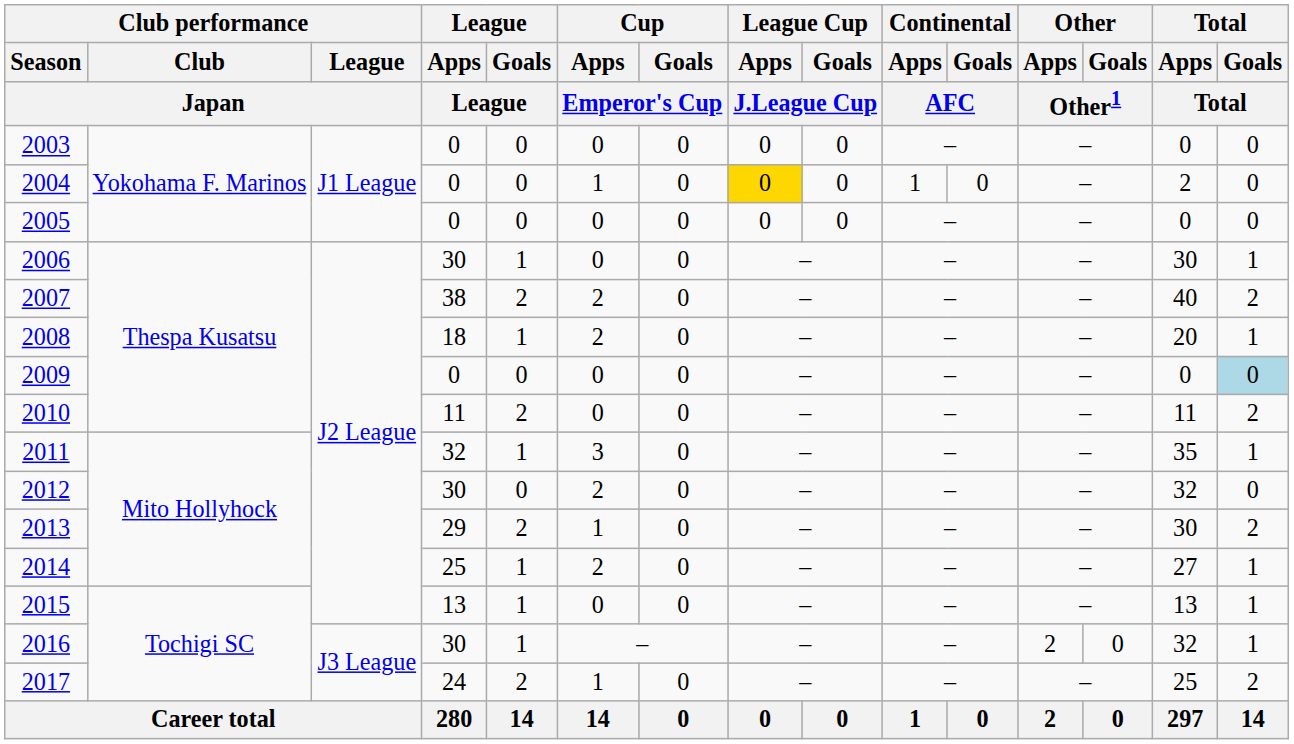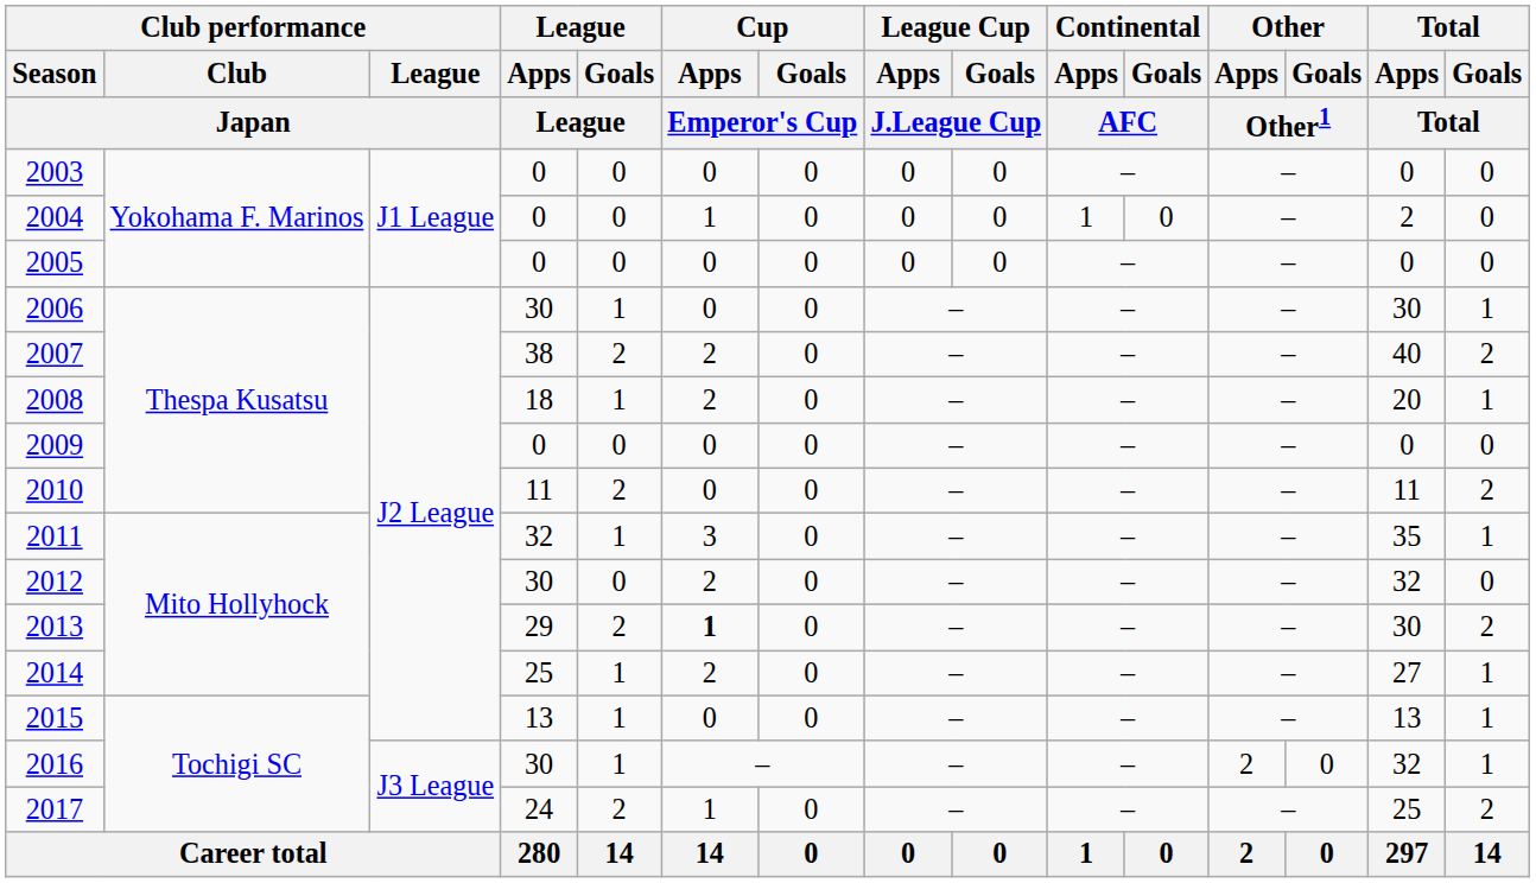2004 | League Cup / Apps / J.League Cup: gold background -> no background
2009 | Total / Goals / Total: lightblue background -> no background
2013 | Cup / Apps / Emperor's Cup: normal -> bold
